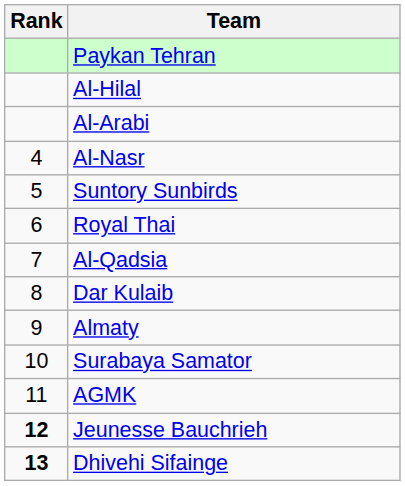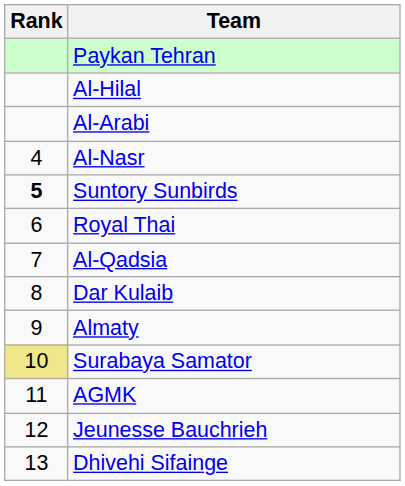Suntory Sunbirds | Rank: normal -> bold
Surabaya Samator | Rank: no background -> khaki background
Jeunesse Bauchrieh | Rank: bold -> normal
Dhivehi Sifainge | Rank: bold -> normal
